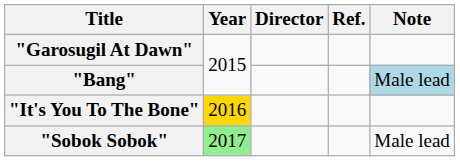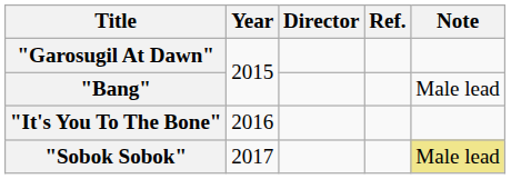"Bang" | Note: lightblue background -> no background
"It's You To The Bone" | Year: gold background -> no background
"Sobok Sobok" | Year: lightgreen background -> no background
"Sobok Sobok" | Note: no background -> khaki background
